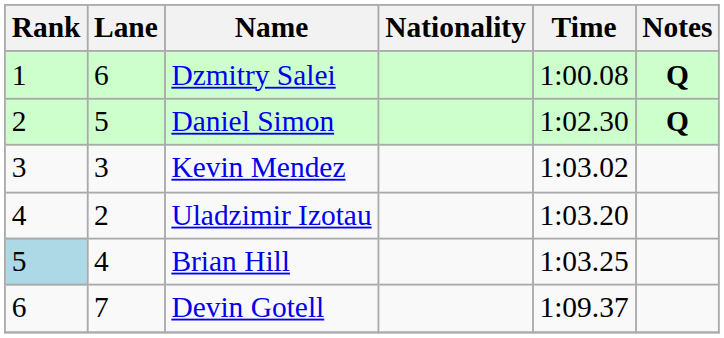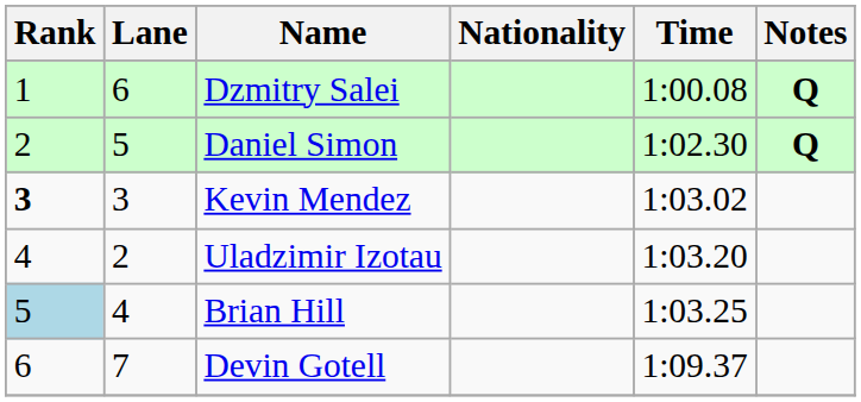Kevin Mendez | Rank: normal -> bold
